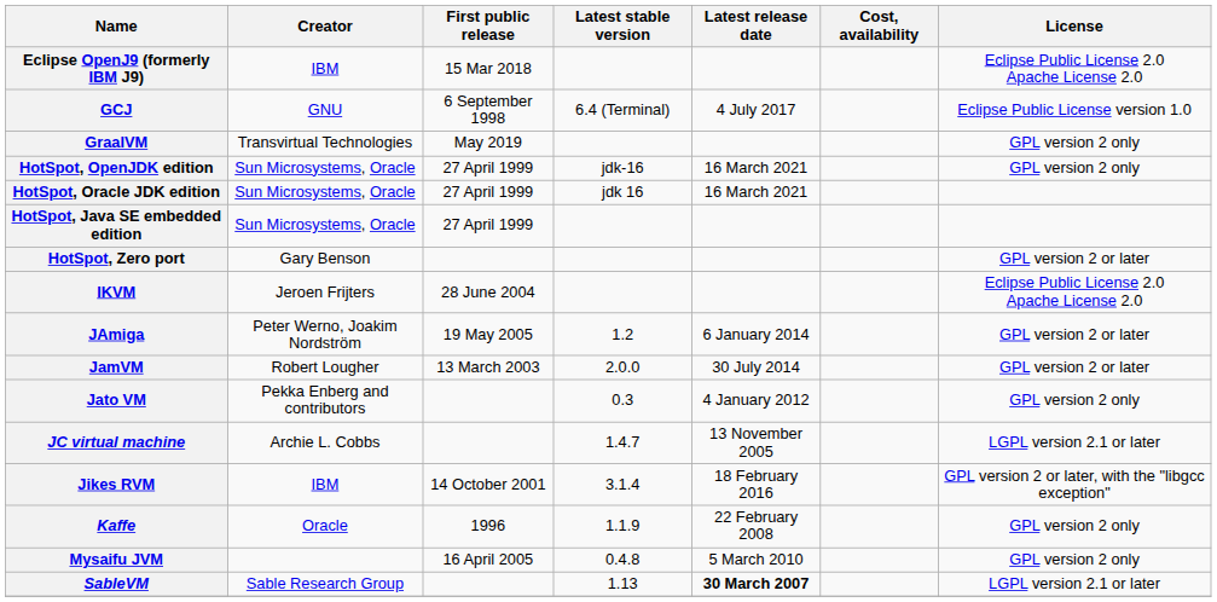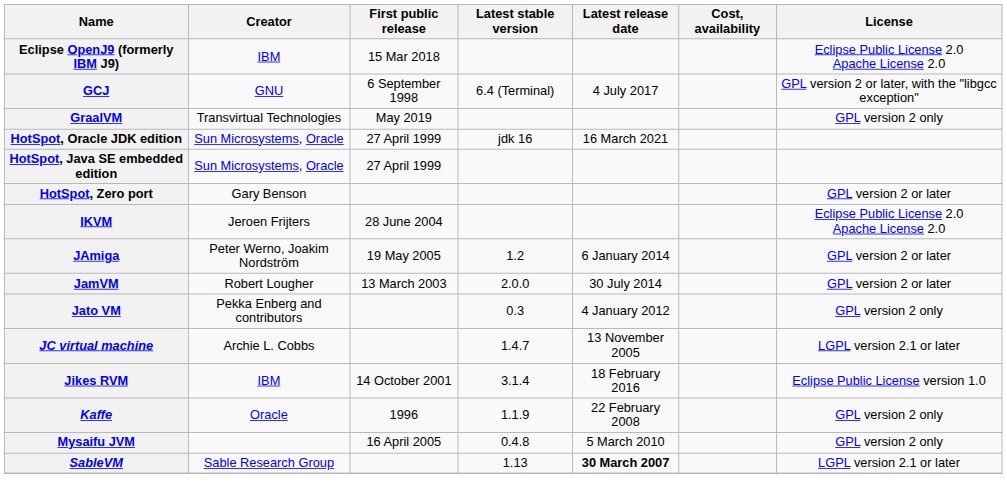GCJ | License: Eclipse Public License version 1.0 -> GPL version 2 or later, with the "libgcc exception"
- row: HotSpot, OpenJDK edition | Sun Microsystems, Oracle | 27 April 1999 | jdk-16 | 16 March 2021 | GPL version 2 only
Jikes RVM | License: GPL version 2 or later, with the "libgcc exception" -> Eclipse Public License version 1.0
